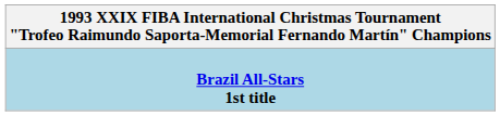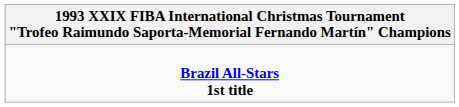row 2 | column 1: lightblue background -> no background
